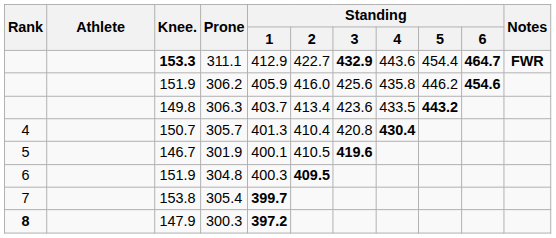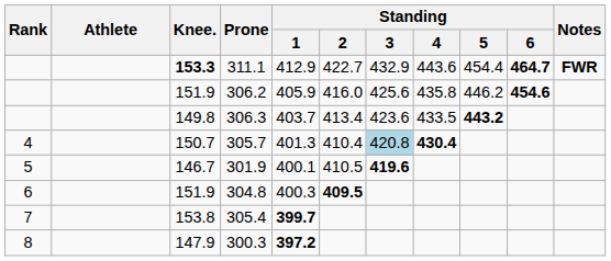311.1 | Standing / 3: bold -> normal
305.7 | Standing / 3: no background -> lightblue background
300.3 | Rank: bold -> normal
